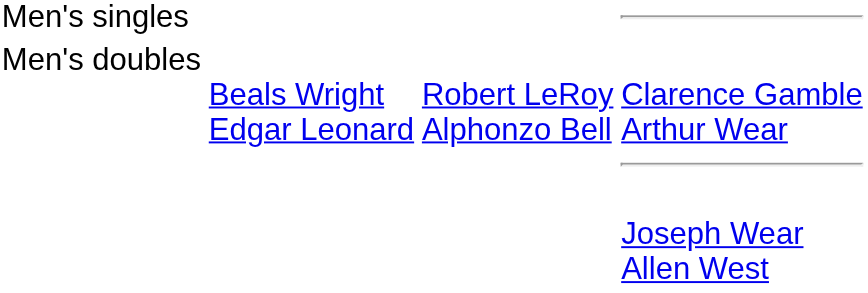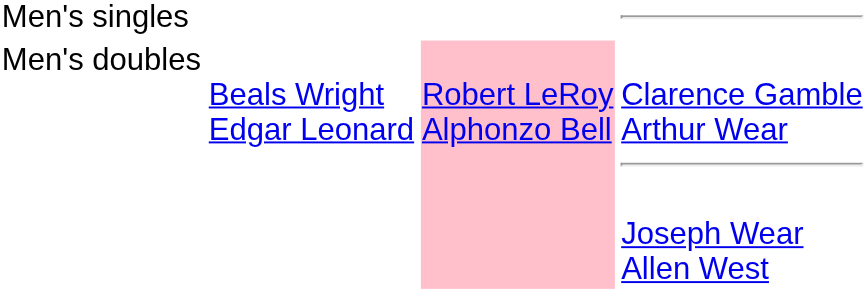Men's doubles | column 3: no background -> pink background
